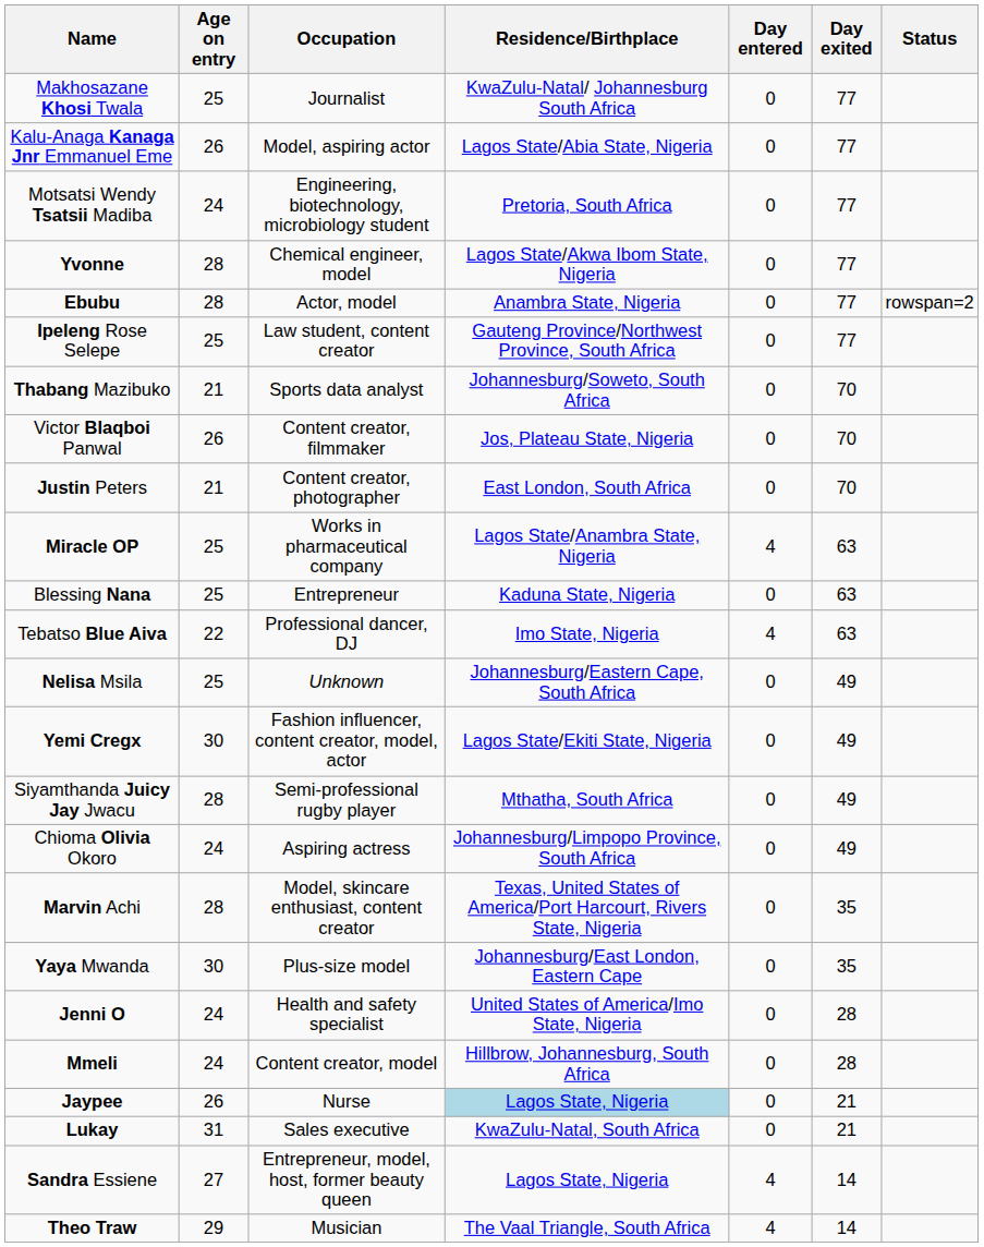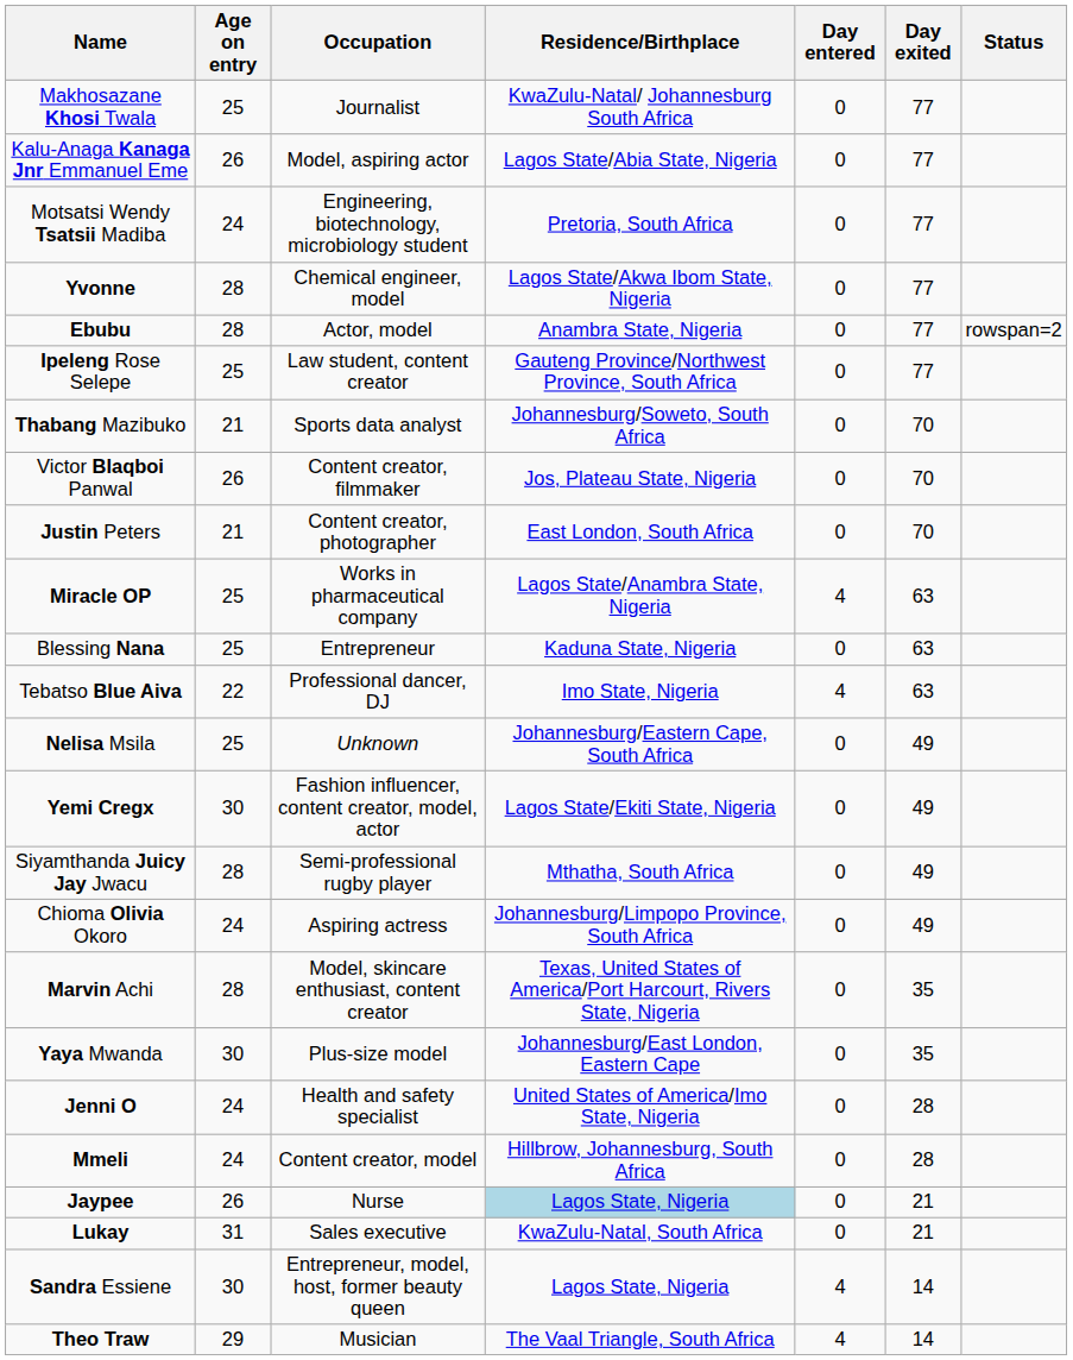Sandra Essiene | Age on entry: 27 -> 30
